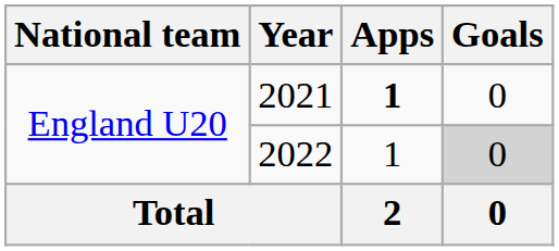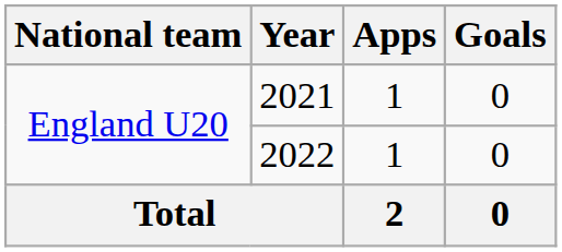2021 | Apps: bold -> normal
2022 | Goals: lightgrey background -> no background
